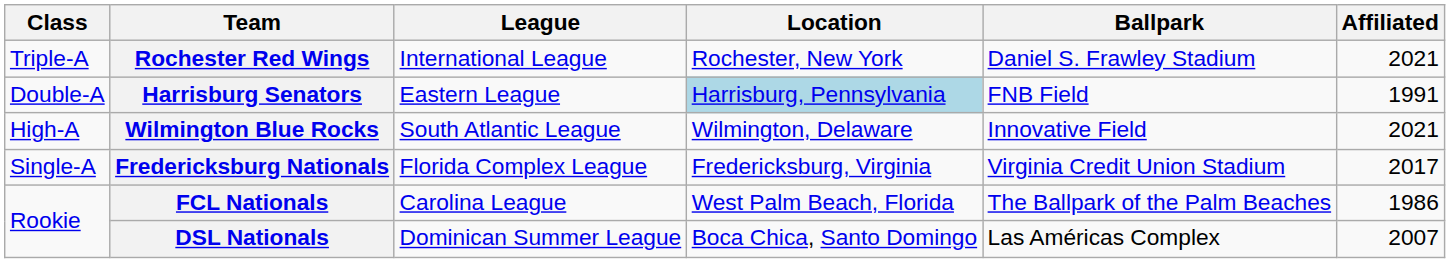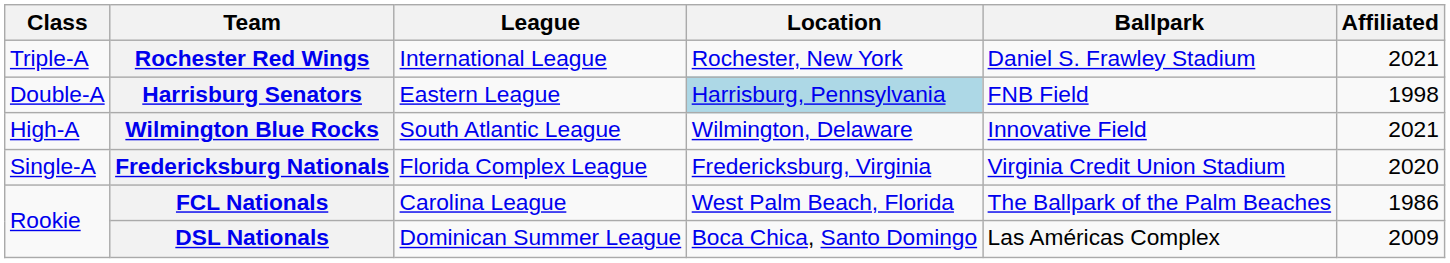Harrisburg Senators | Affiliated: 1991 -> 1998
Fredericksburg Nationals | Affiliated: 2017 -> 2020
DSL Nationals | Affiliated: 2007 -> 2009
